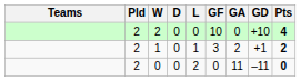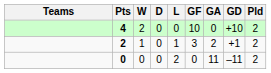columns swapped: Pld <-> Pts
